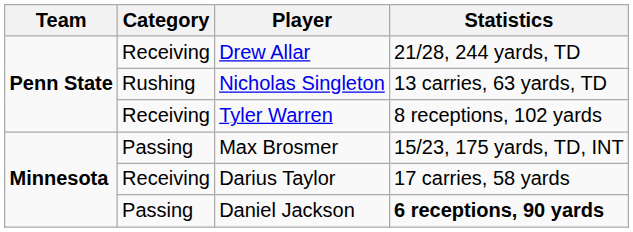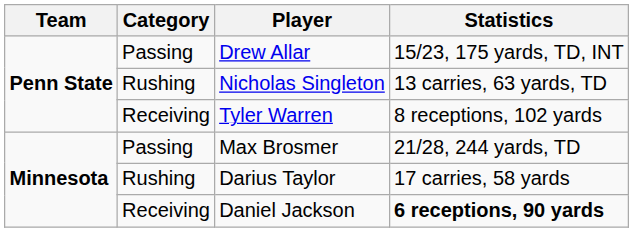Drew Allar | Category: Receiving -> Passing
Drew Allar | Statistics: 21/28, 244 yards, TD -> 15/23, 175 yards, TD, INT
Max Brosmer | Statistics: 15/23, 175 yards, TD, INT -> 21/28, 244 yards, TD
Darius Taylor | Category: Receiving -> Rushing
Daniel Jackson | Category: Passing -> Receiving
